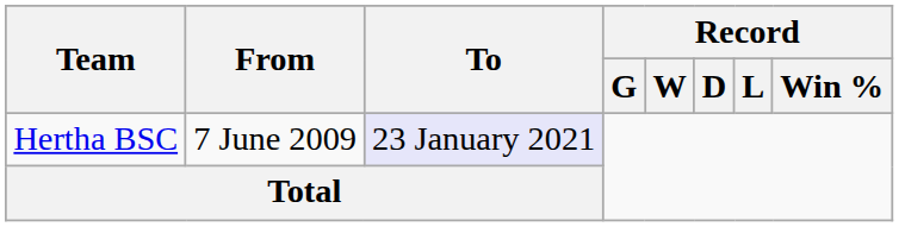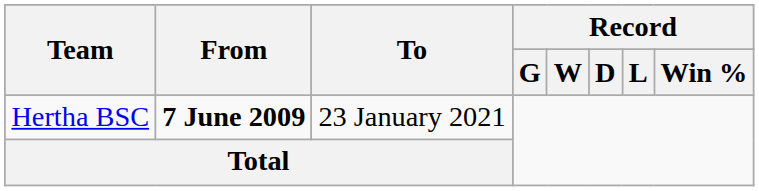Hertha BSC | From: normal -> bold
Hertha BSC | To: lavender background -> no background
